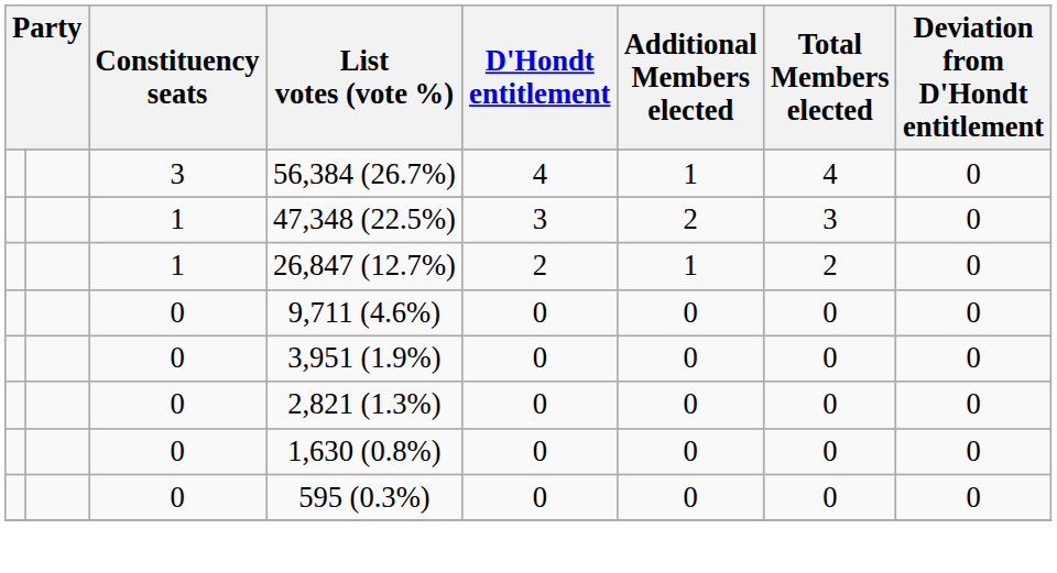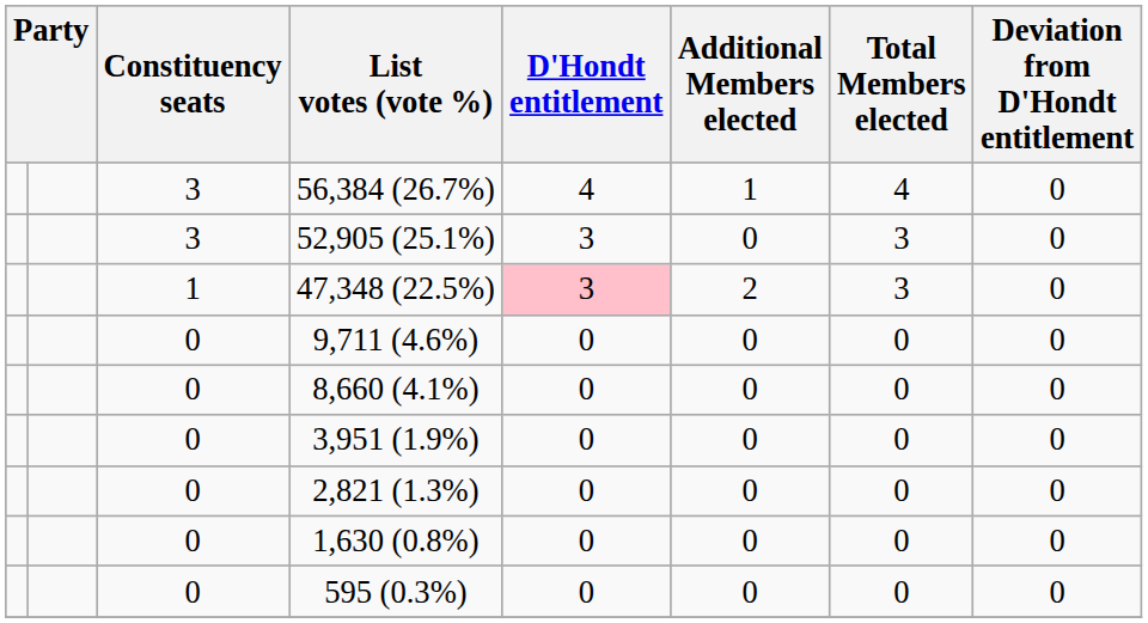+ row: 3 | 52,905 (25.1%) | 3 | 0 | 3 | 0
47,348 (22.5%) | D'Hondt entitlement: no background -> pink background
- row: 1 | 26,847 (12.7%) | 2 | 1 | 2 | 0
+ row: 0 | 8,660 (4.1%) | 0 | 0 | 0 | 0
